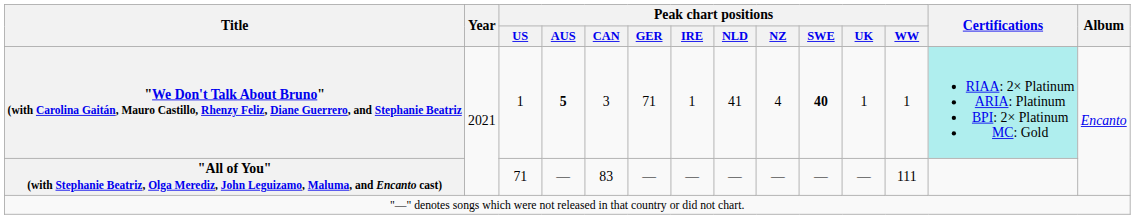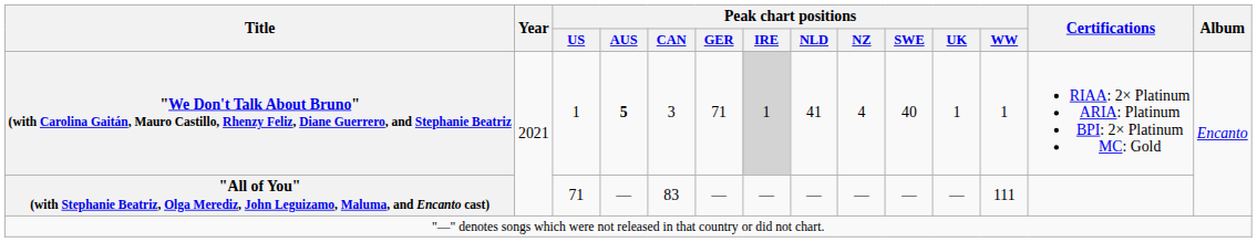row 3 | Peak chart positions / IRE: no background -> lightgrey background
row 3 | Peak chart positions / SWE: bold -> normal
row 3 | Certifications: paleturquoise background -> no background
